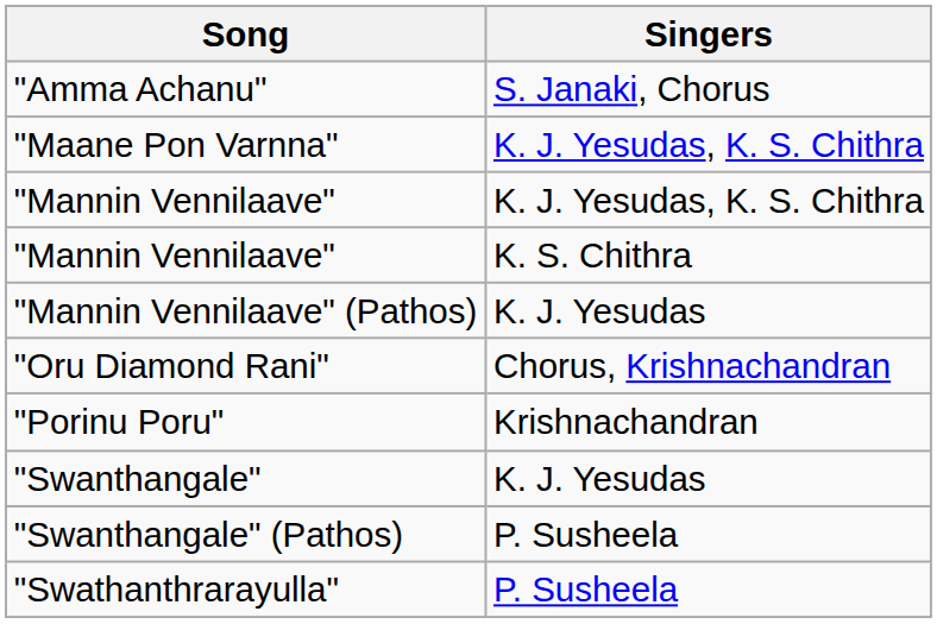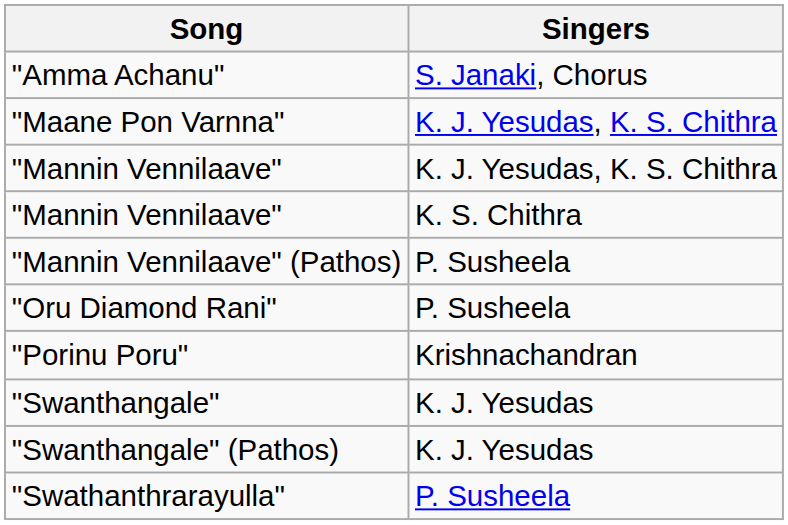row 6 | Singers: K. J. Yesudas -> P. Susheela
row 7 | Singers: Chorus, Krishnachandran -> P. Susheela
row 10 | Singers: P. Susheela -> K. J. Yesudas
